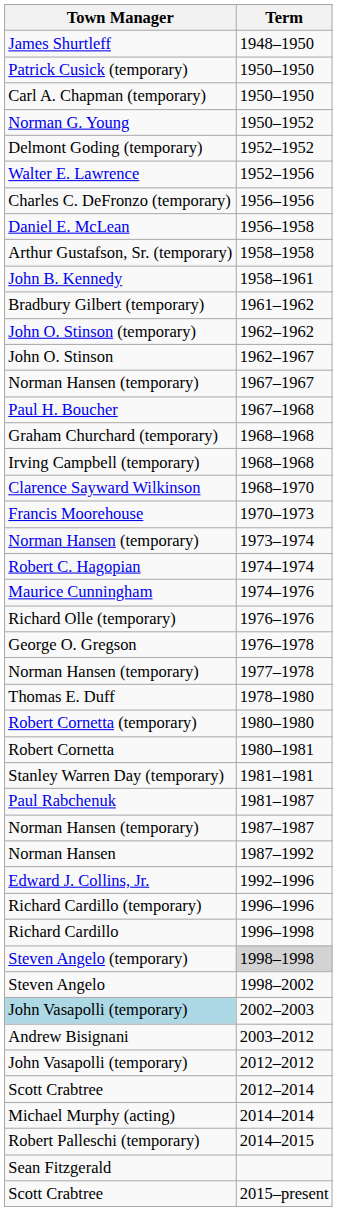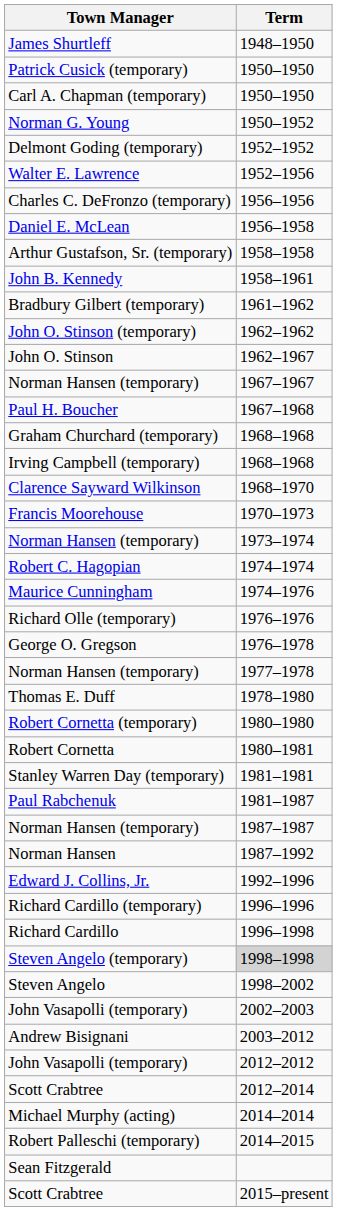row 39 | Town Manager: lightblue background -> no background
